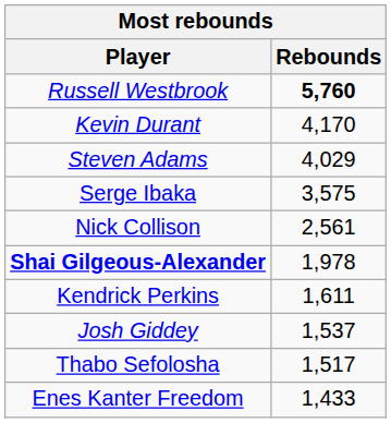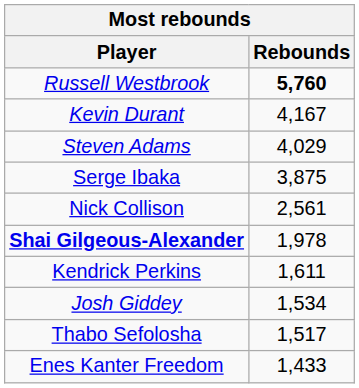Kevin Durant | Rebounds: 4,170 -> 4,167
Serge Ibaka | Rebounds: 3,575 -> 3,875
Josh Giddey | Rebounds: 1,537 -> 1,534
